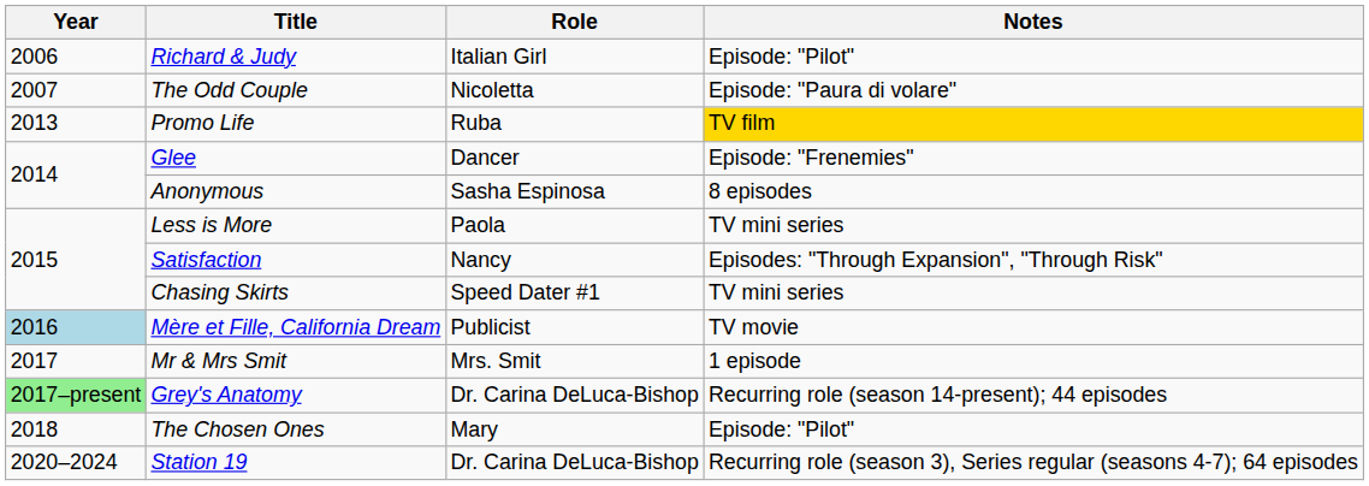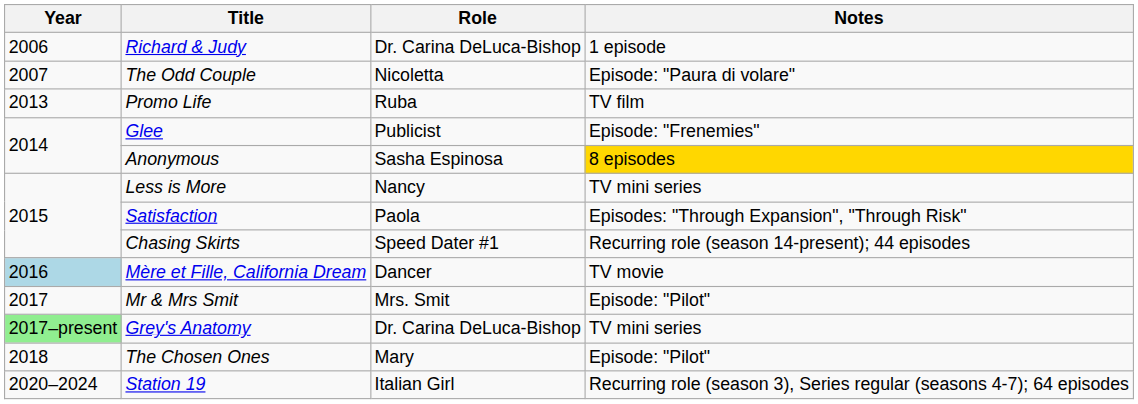Richard & Judy | Role: Italian Girl -> Dr. Carina DeLuca-Bishop
Richard & Judy | Notes: Episode: "Pilot" -> 1 episode
Promo Life | Notes: gold background -> no background
Glee | Role: Dancer -> Publicist
Anonymous | Notes: no background -> gold background
Less is More | Role: Paola -> Nancy
Satisfaction | Role: Nancy -> Paola
Chasing Skirts | Notes: TV mini series -> Recurring role (season 14-present); 44 episodes
Mère et Fille, California Dream | Role: Publicist -> Dancer
Mr & Mrs Smit | Notes: 1 episode -> Episode: "Pilot"
Grey's Anatomy | Notes: Recurring role (season 14-present); 44 episodes -> TV mini series
Station 19 | Role: Dr. Carina DeLuca-Bishop -> Italian Girl
